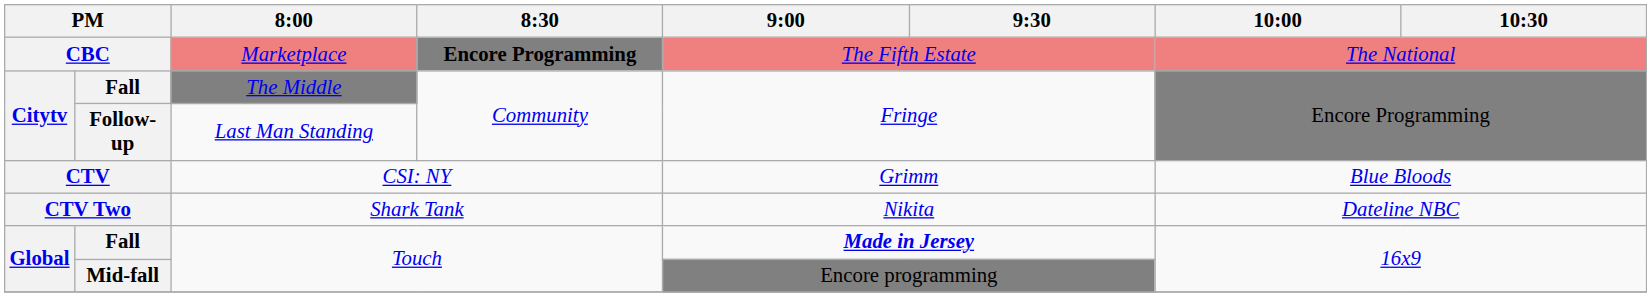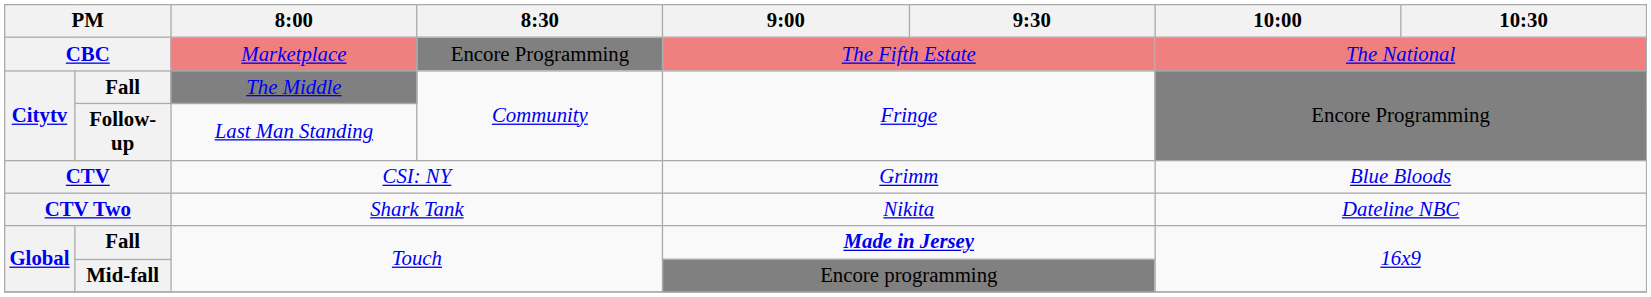CBC | 8:30: bold -> normal
